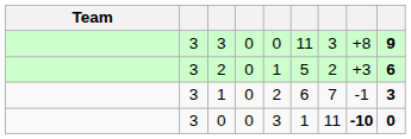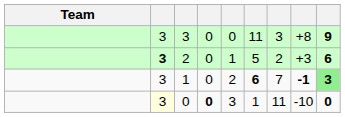row 3 | column 2: normal -> bold
row 4 | column 6: normal -> bold
row 4 | column 8: normal -> bold
row 4 | column 9: no background -> lightgreen background
row 5 | column 2: no background -> lightyellow background
row 5 | column 4: normal -> bold
row 5 | column 8: bold -> normal
